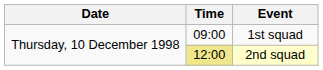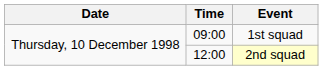2nd squad | Time: khaki background -> no background
